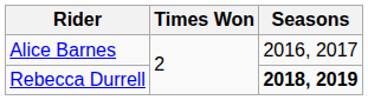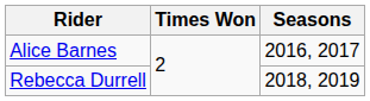Rebecca Durrell | Seasons: bold -> normal
